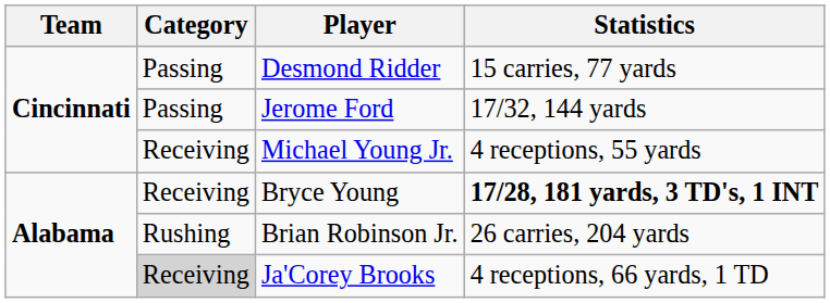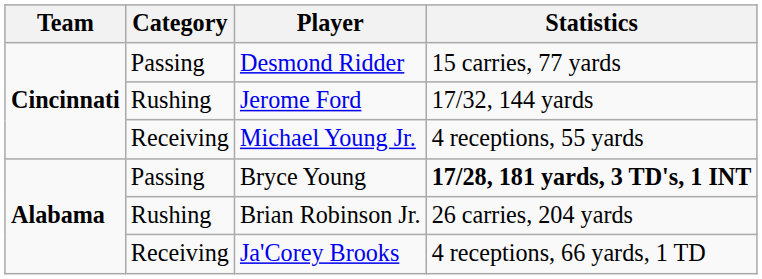Jerome Ford | Category: Passing -> Rushing
Bryce Young | Category: Receiving -> Passing
Ja'Corey Brooks | Category: lightgrey background -> no background
